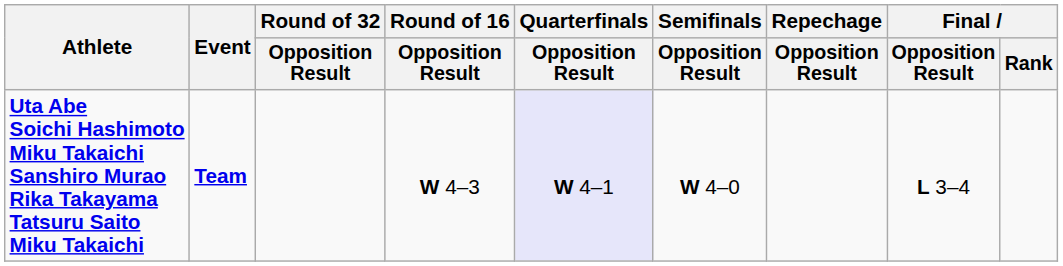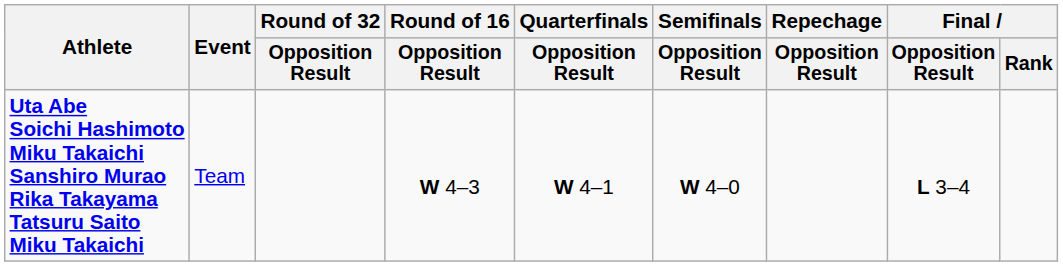row 3 | Event: bold -> normal
row 3 | Quarterfinals / Opposition Result: lavender background -> no background
